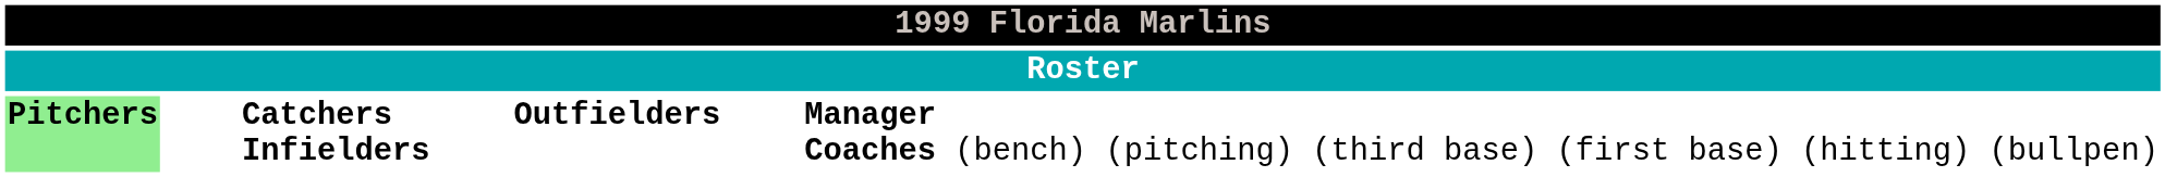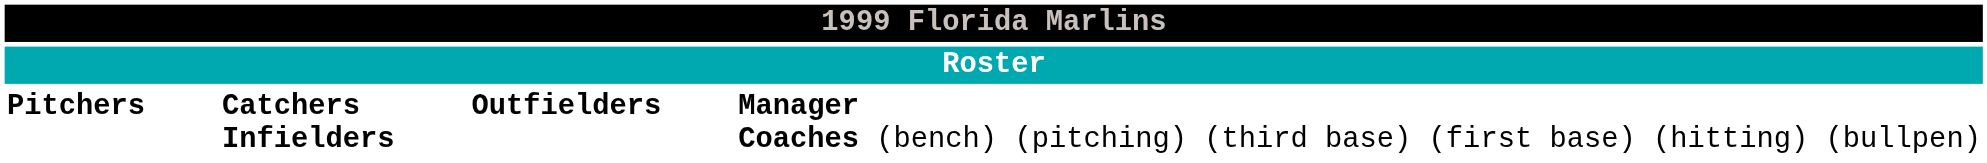Pitchers | column 1: lightgreen background -> no background
